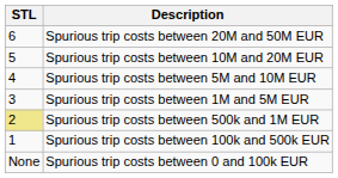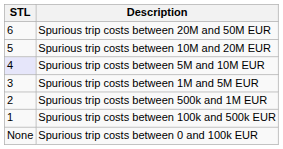Spurious trip costs between 5M and 10M EUR | STL: no background -> lavender background
Spurious trip costs between 500k and 1M EUR | STL: khaki background -> no background
